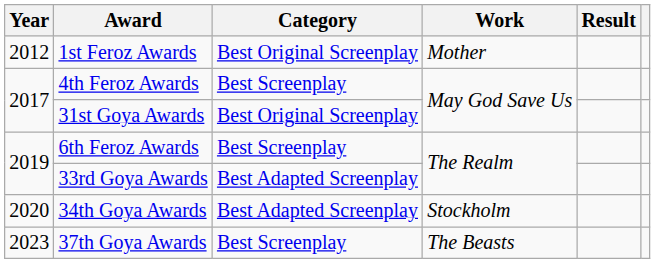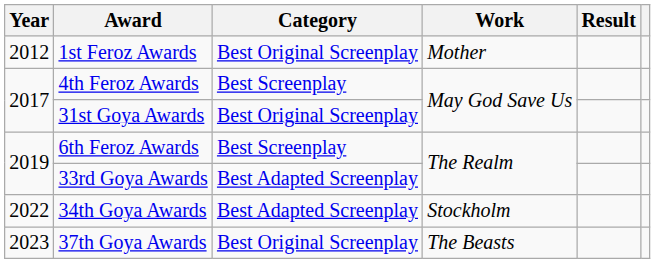34th Goya Awards | Year: 2020 -> 2022
37th Goya Awards | Category: Best Screenplay -> Best Original Screenplay
